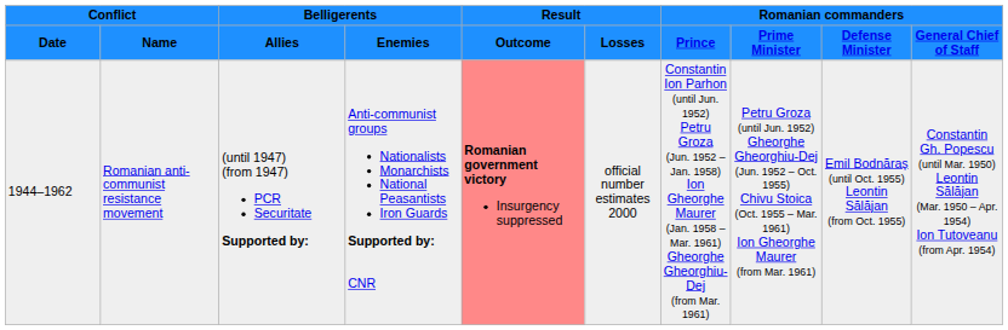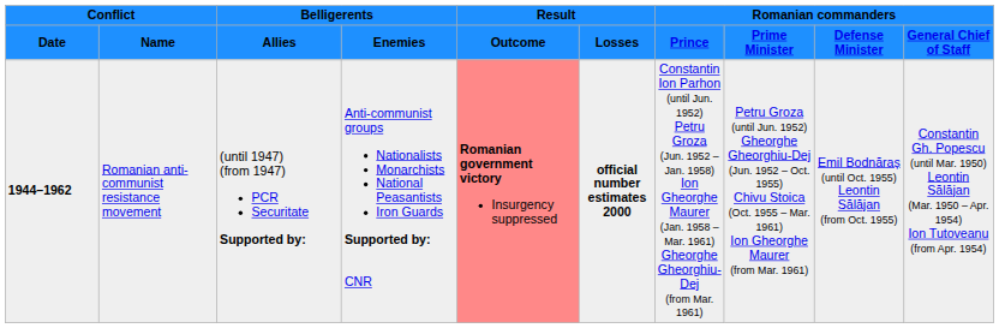Romanian anti-communist resistance movement | Conflict / Date: normal -> bold
Romanian anti-communist resistance movement | Result / Losses: normal -> bold
